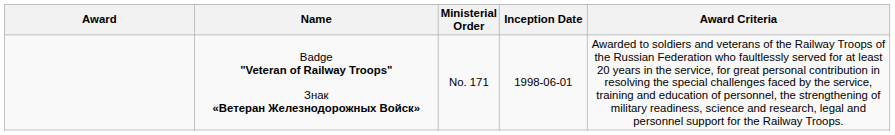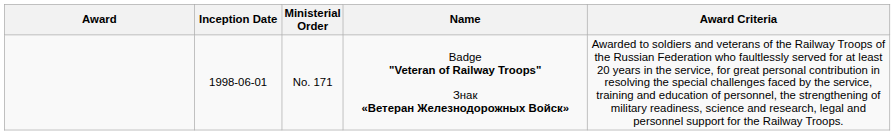columns swapped: Name <-> Inception Date
